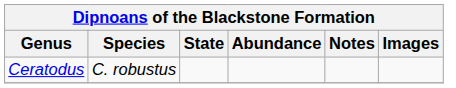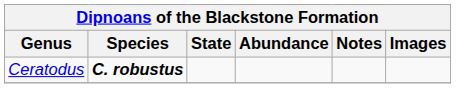Ceratodus | Species: normal -> bold
